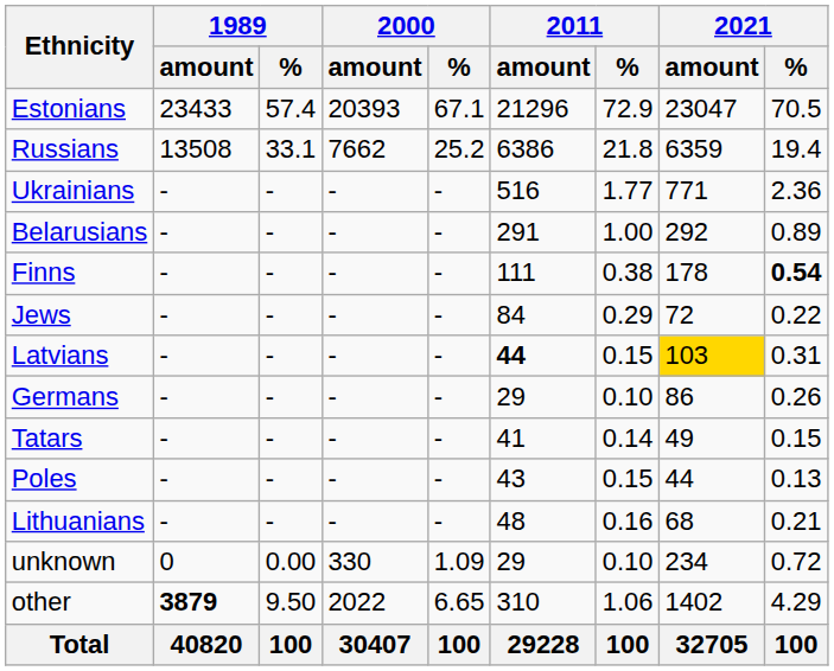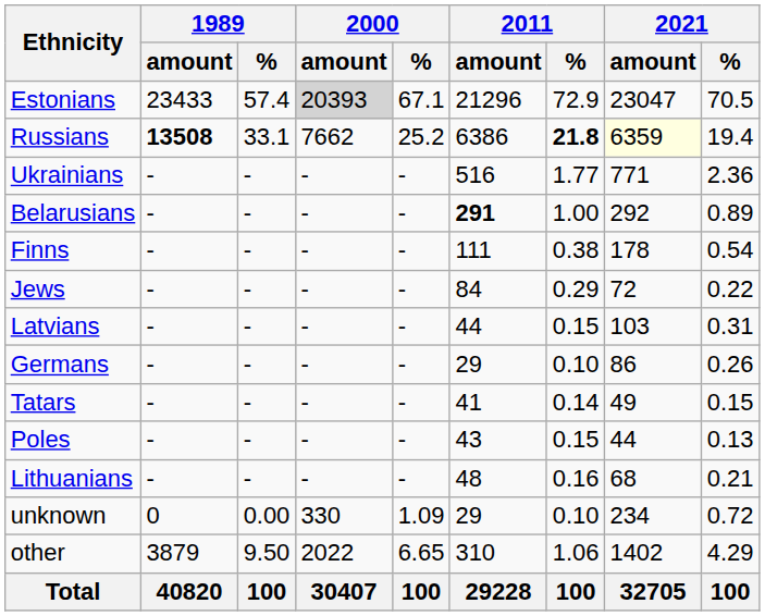Estonians | 2000 / amount: no background -> lightgrey background
Russians | 1989 / amount: normal -> bold
Russians | 2011 / %: normal -> bold
Russians | 2021 / amount: no background -> lightyellow background
Belarusians | 2011 / amount: normal -> bold
Finns | 2021 / %: bold -> normal
Latvians | 2011 / amount: bold -> normal
Latvians | 2021 / amount: gold background -> no background
other | 1989 / amount: bold -> normal
